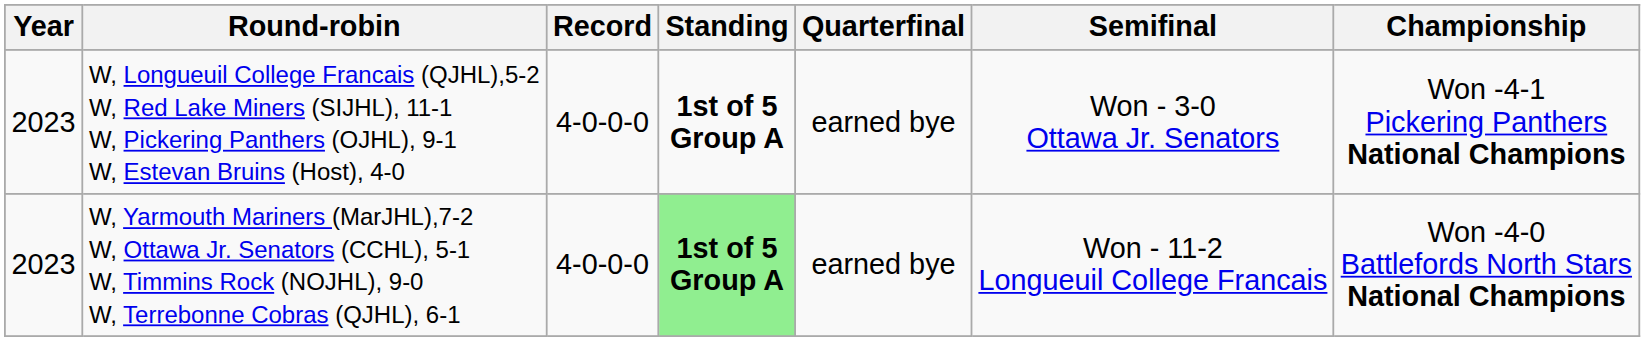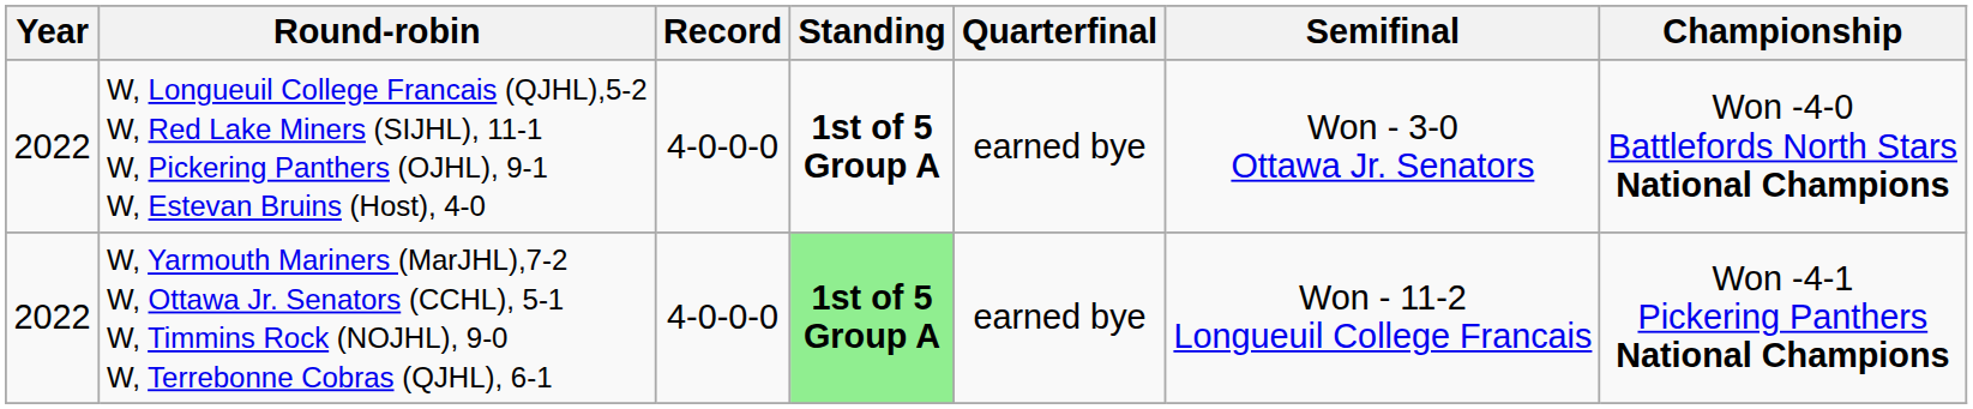row 2 | Year: 2023 -> 2022
row 2 | Championship: Won -4-1 Pickering Panthers National Champions -> Won -4-0 Battlefords North Stars National Champions
row 3 | Year: 2023 -> 2022
row 3 | Championship: Won -4-0 Battlefords North Stars National Champions -> Won -4-1 Pickering Panthers National Champions
